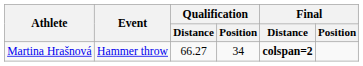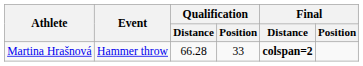Martina Hrašnová | Qualification / Distance: 66.27 -> 66.28
Martina Hrašnová | Qualification / Position: 34 -> 33
